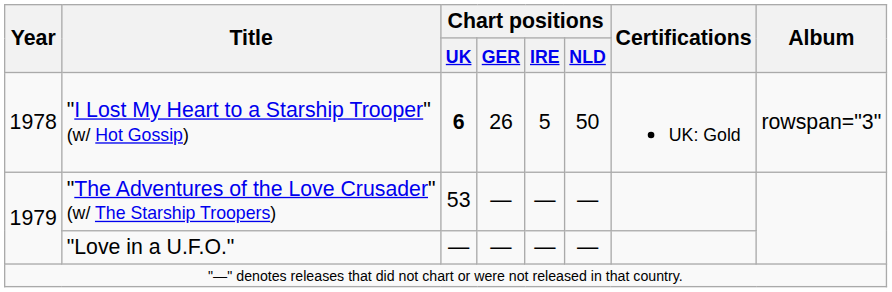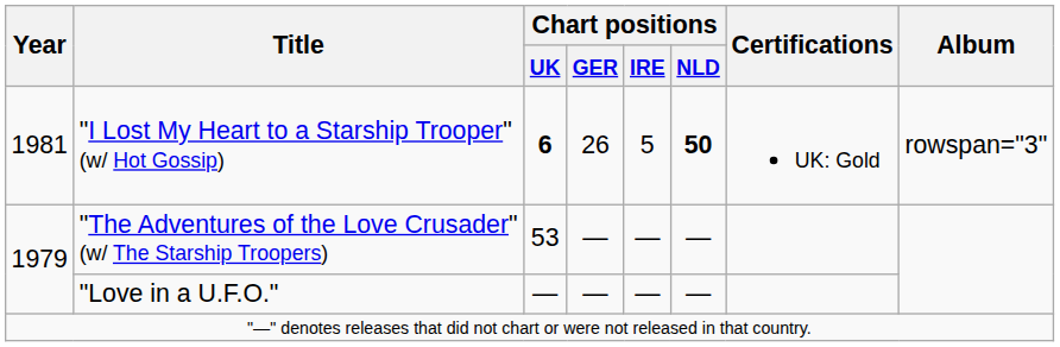"I Lost My Heart to a Starship Trooper" (w/ Hot Gossip) | Year: 1978 -> 1981
"I Lost My Heart to a Starship Trooper" (w/ Hot Gossip) | Chart positions / NLD: normal -> bold
